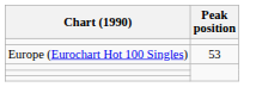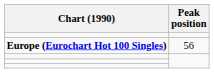row 3 | Chart (1990): normal -> bold
row 3 | Peak position: 53 -> 56
